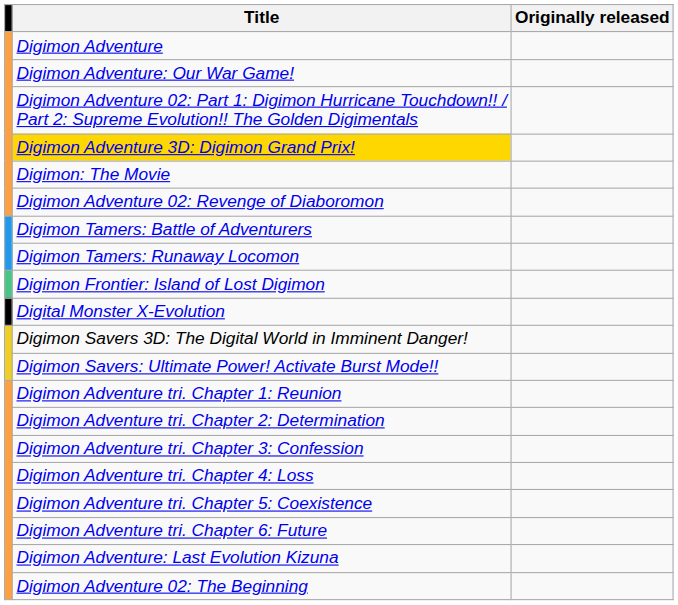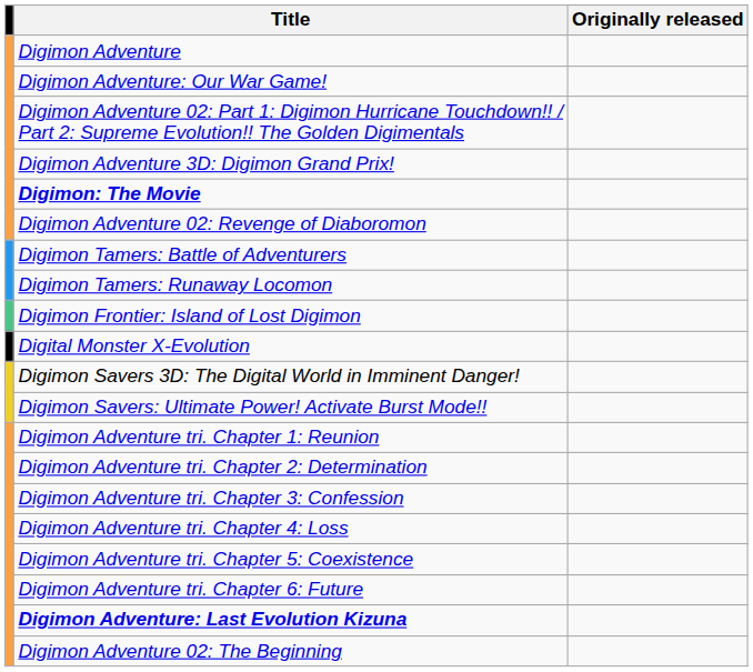Digimon Adventure 3D: Digimon Grand Prix! | Title: gold background -> no background
Digimon: The Movie | Title: normal -> bold
Digimon Adventure: Last Evolution Kizuna | Title: normal -> bold
